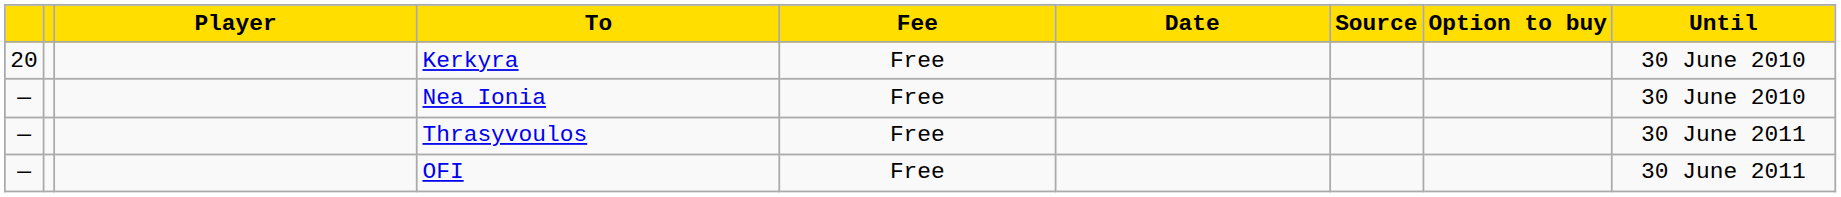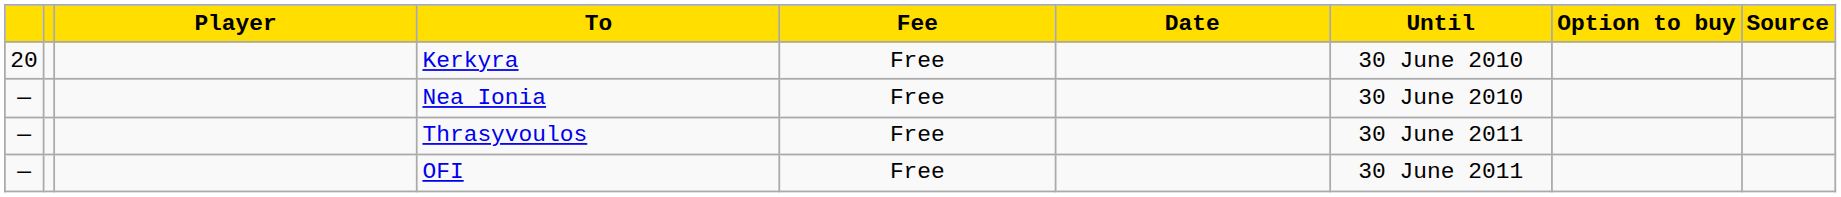columns swapped: Until <-> Source
